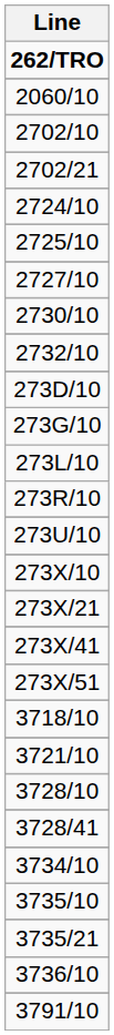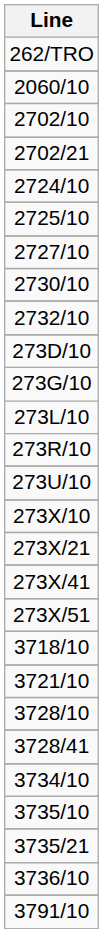row 2 | column 1: bold -> normal
